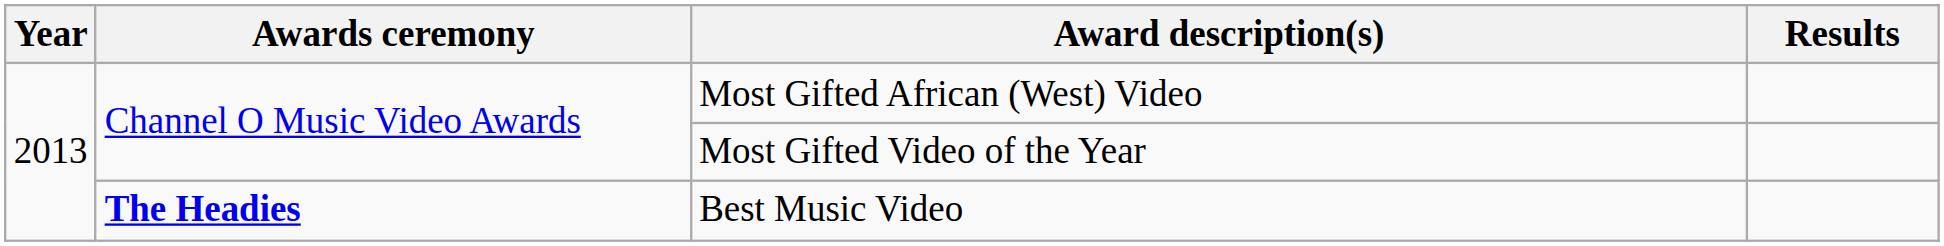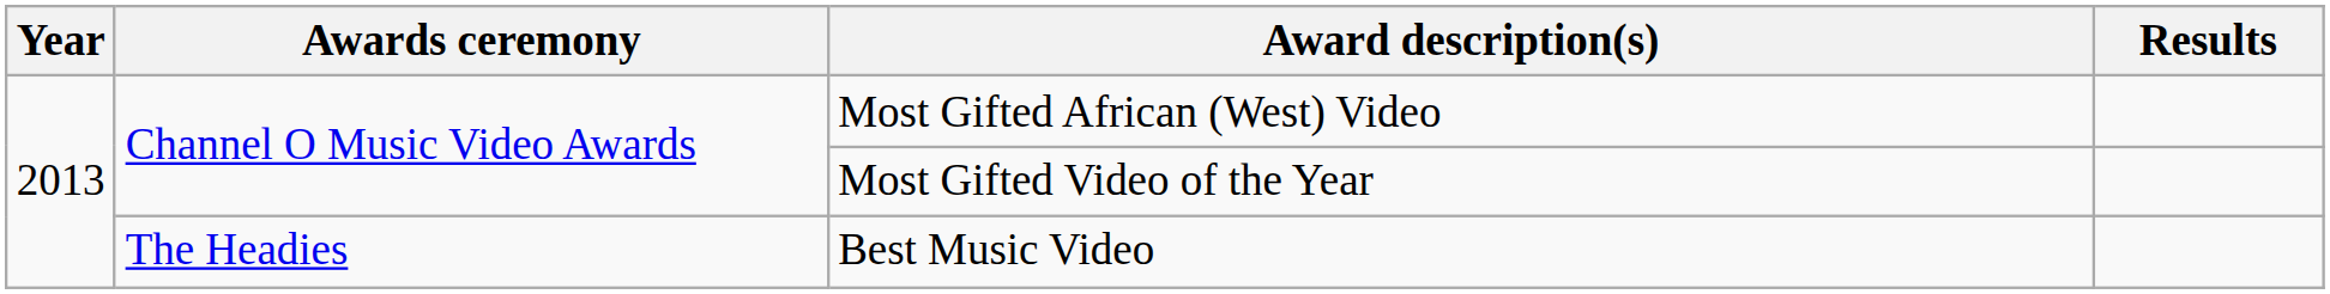Best Music Video | Awards ceremony: bold -> normal
